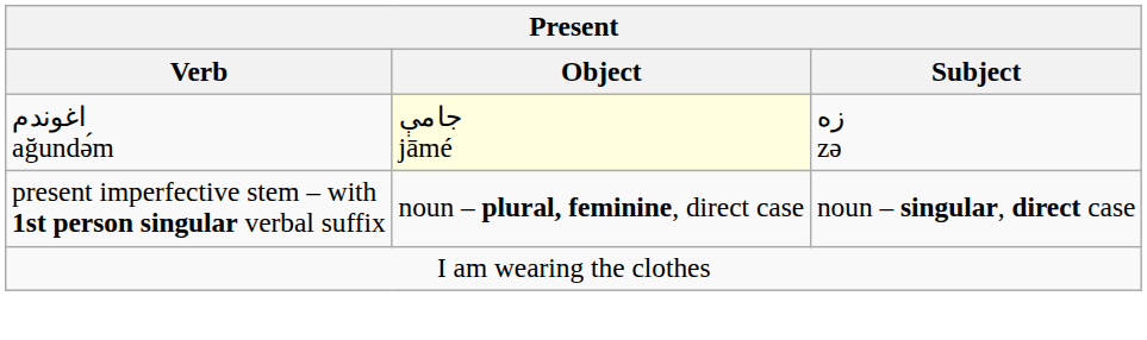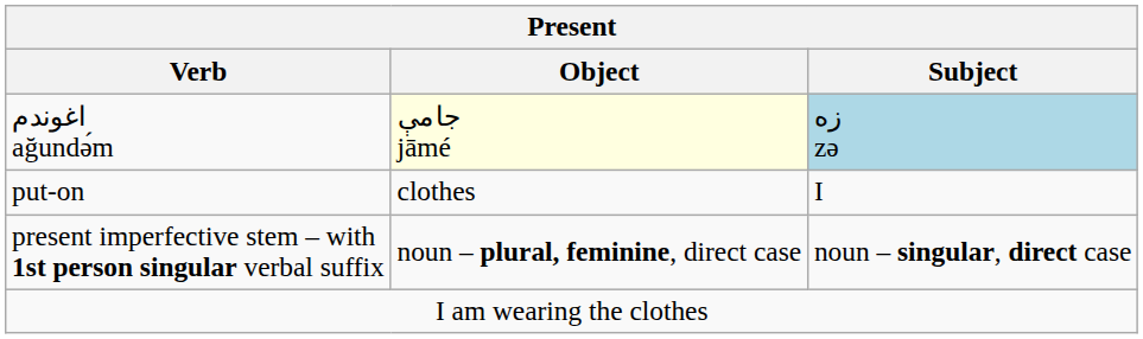اغوندم ağundә́m | Subject: no background -> lightblue background
+ row: put-on | clothes | I
